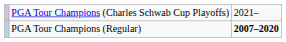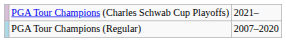PGA Tour Champions (Regular) | column 3: bold -> normal
